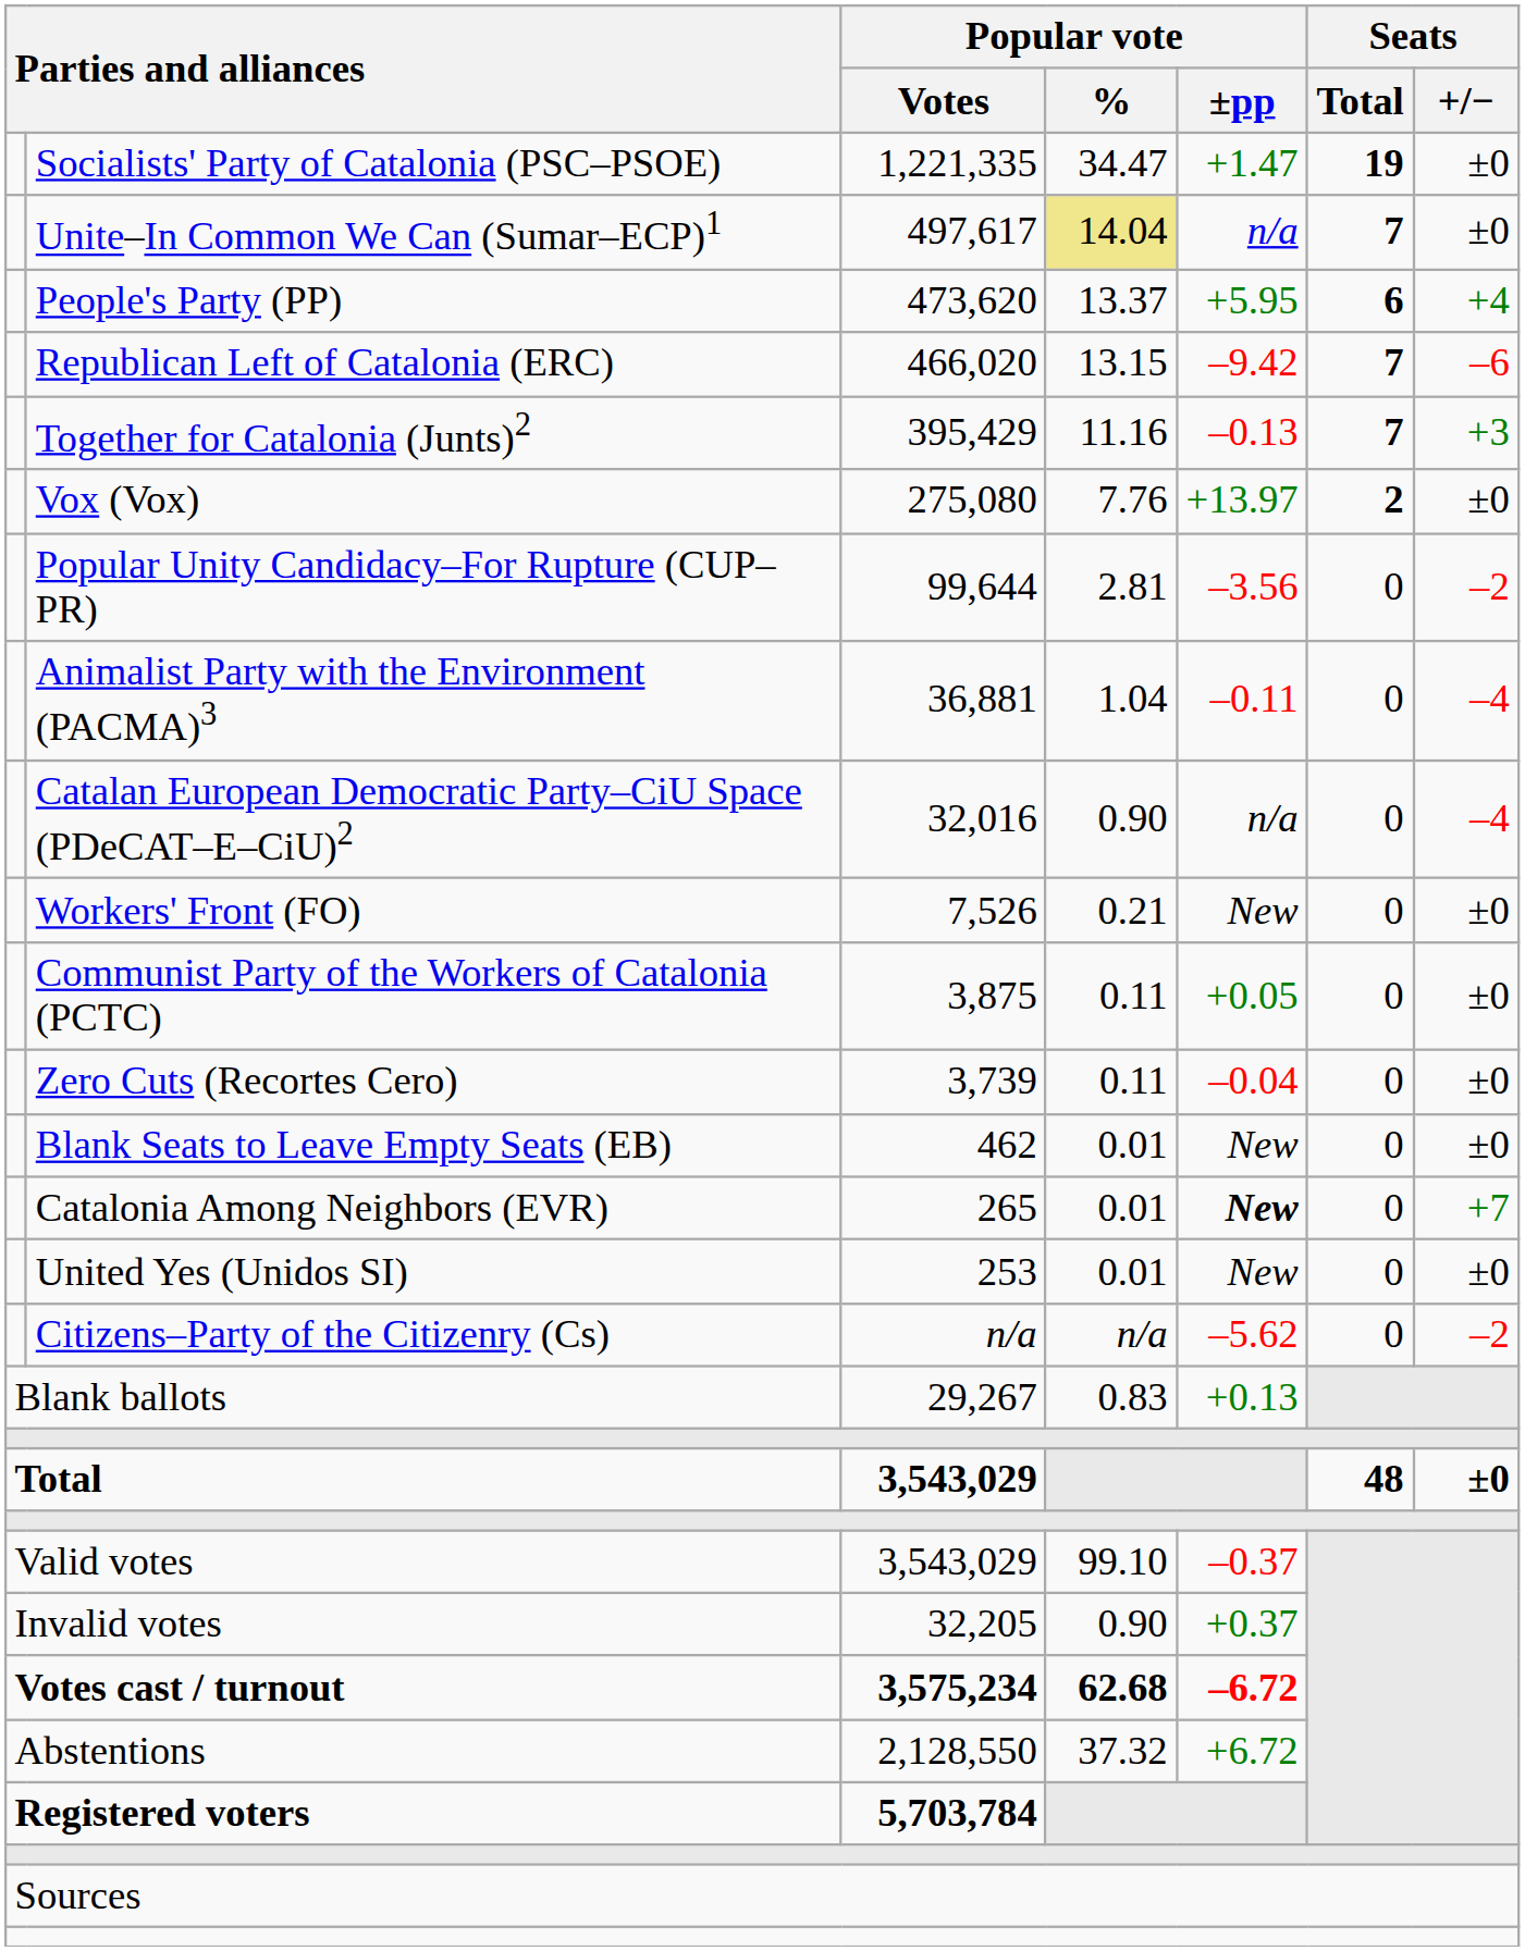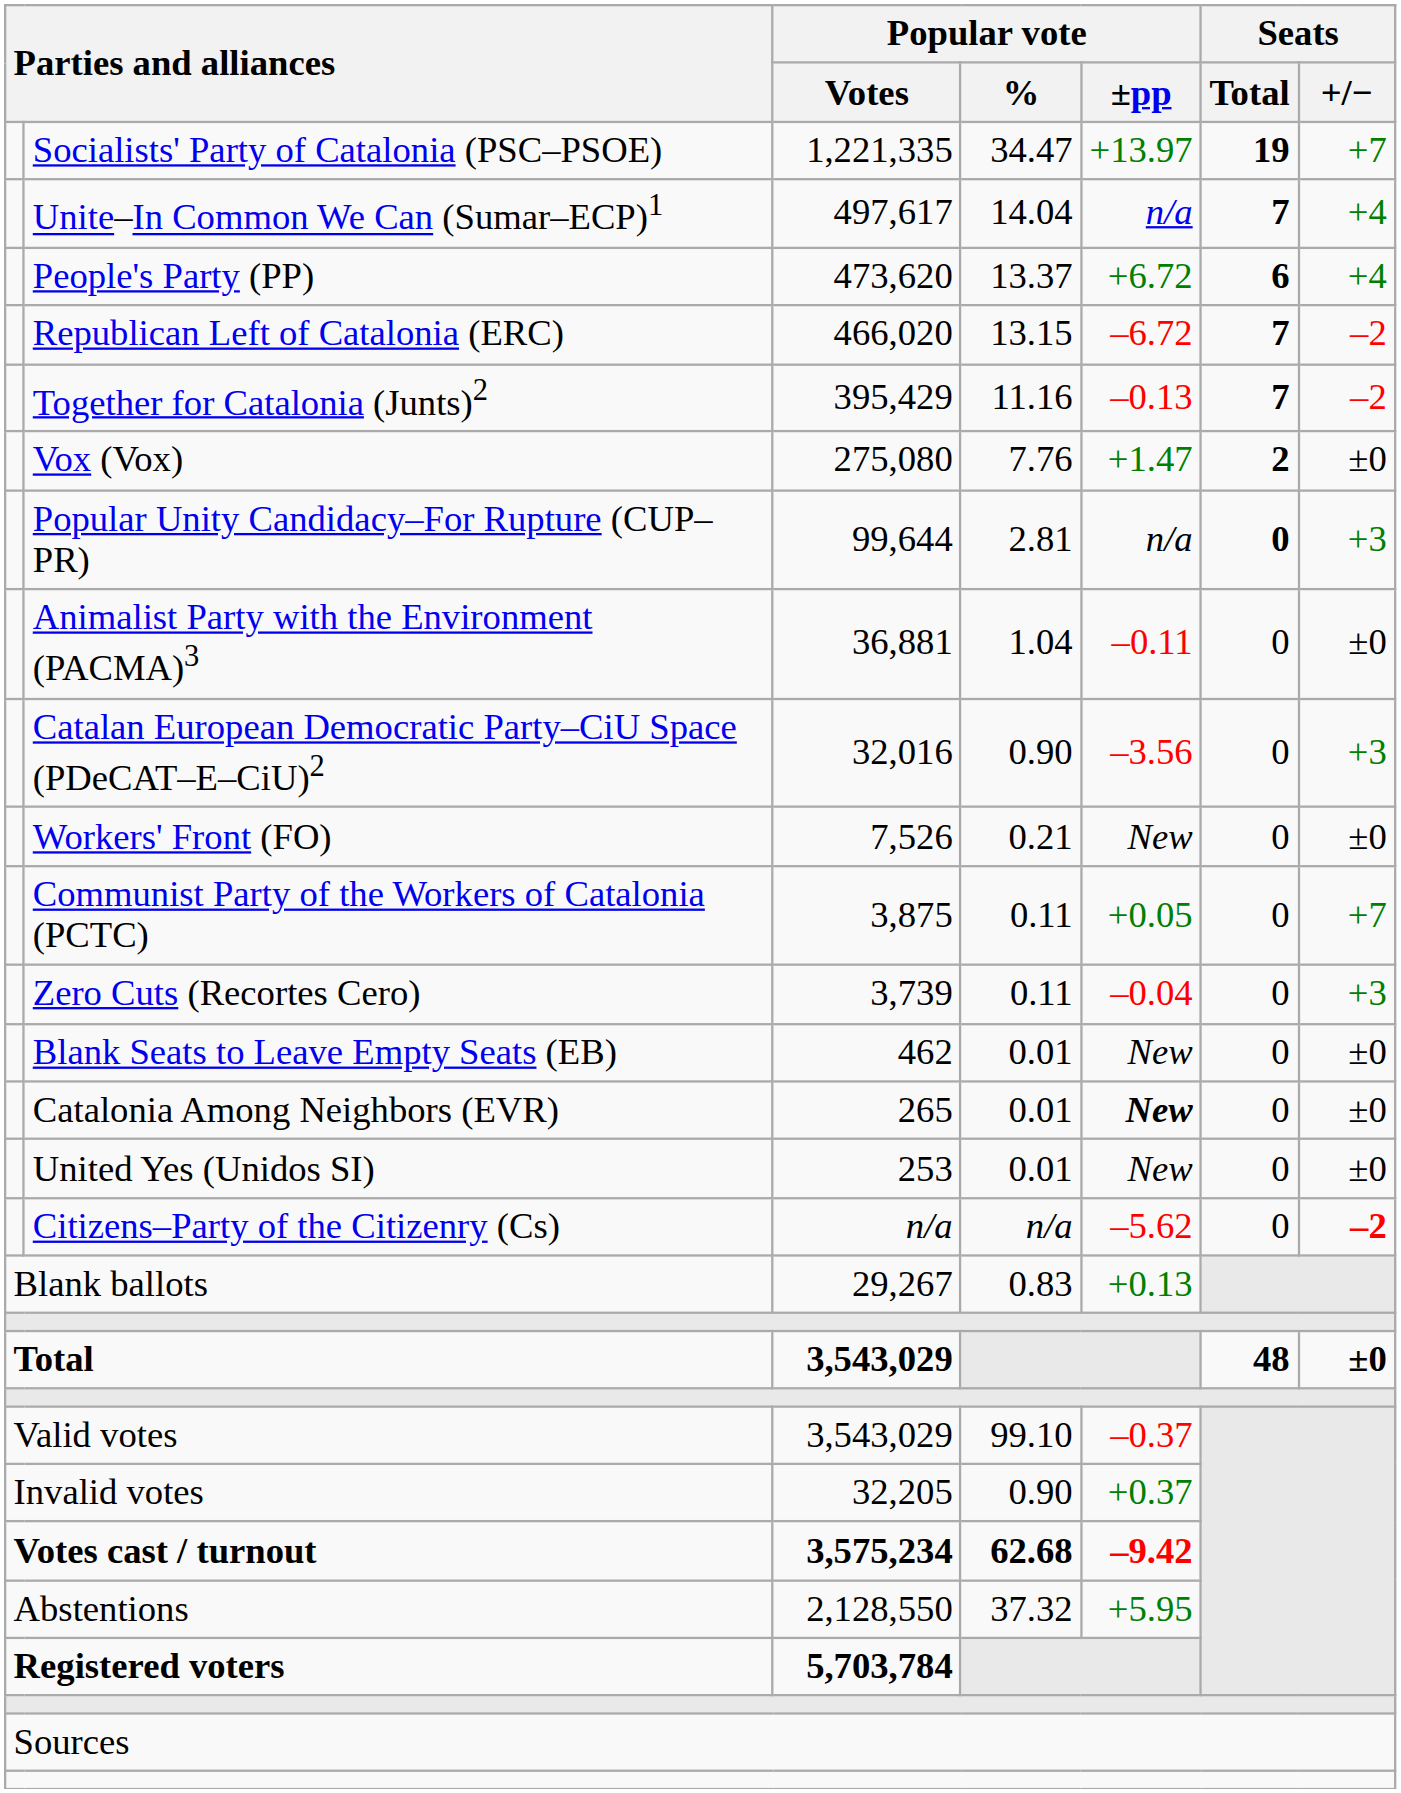Socialists' Party of Catalonia (PSC–PSOE) | Popular vote / ±pp: +1.47 -> +13.97
Socialists' Party of Catalonia (PSC–PSOE) | Seats / +/−: ±0 -> +7
Unite–In Common We Can (Sumar–ECP)1 | Popular vote / %: khaki background -> no background
Unite–In Common We Can (Sumar–ECP)1 | Seats / +/−: ±0 -> +4
People's Party (PP) | Popular vote / ±pp: +5.95 -> +6.72
Republican Left of Catalonia (ERC) | Popular vote / ±pp: –9.42 -> –6.72
Republican Left of Catalonia (ERC) | Seats / +/−: –6 -> –2
Together for Catalonia (Junts)2 | Seats / +/−: +3 -> –2
Vox (Vox) | Popular vote / ±pp: +13.97 -> +1.47
Popular Unity Candidacy–For Rupture (CUP–PR) | Popular vote / ±pp: –3.56 -> n/a
Popular Unity Candidacy–For Rupture (CUP–PR) | Seats / Total: normal -> bold
Popular Unity Candidacy–For Rupture (CUP–PR) | Seats / +/−: –2 -> +3
Animalist Party with the Environment (PACMA)3 | Seats / +/−: –4 -> ±0
Catalan European Democratic Party–CiU Space (PDeCAT–E–CiU)2 | Popular vote / ±pp: n/a -> –3.56
Catalan European Democratic Party–CiU Space (PDeCAT–E–CiU)2 | Seats / +/−: –4 -> +3
Communist Party of the Workers of Catalonia (PCTC) | Seats / +/−: ±0 -> +7
Zero Cuts (Recortes Cero) | Seats / +/−: ±0 -> +3
Catalonia Among Neighbors (EVR) | Seats / +/−: +7 -> ±0
Citizens–Party of the Citizenry (Cs) | Seats / +/−: normal -> bold
Votes cast / turnout | Popular vote / ±pp: –6.72 -> –9.42
Abstentions | Popular vote / ±pp: +6.72 -> +5.95
